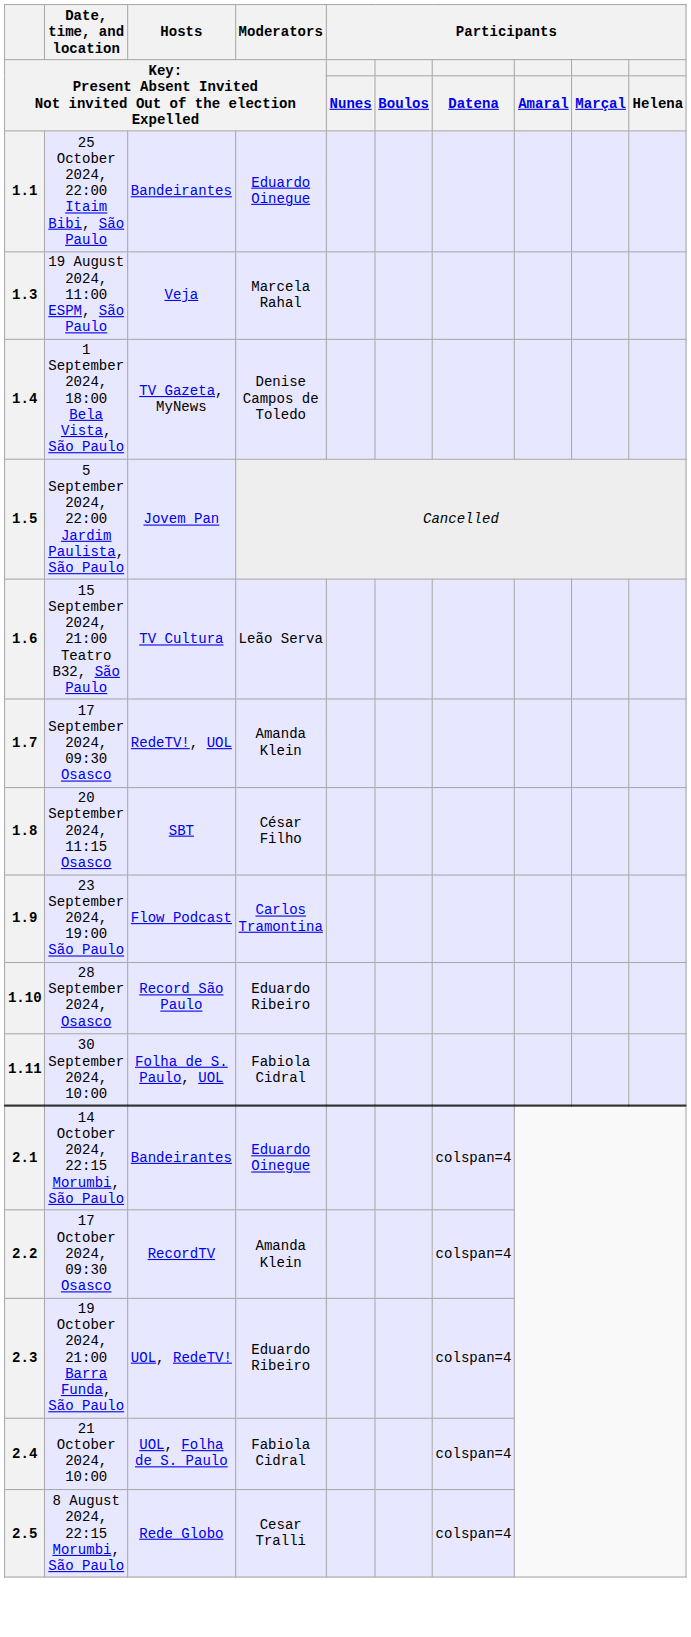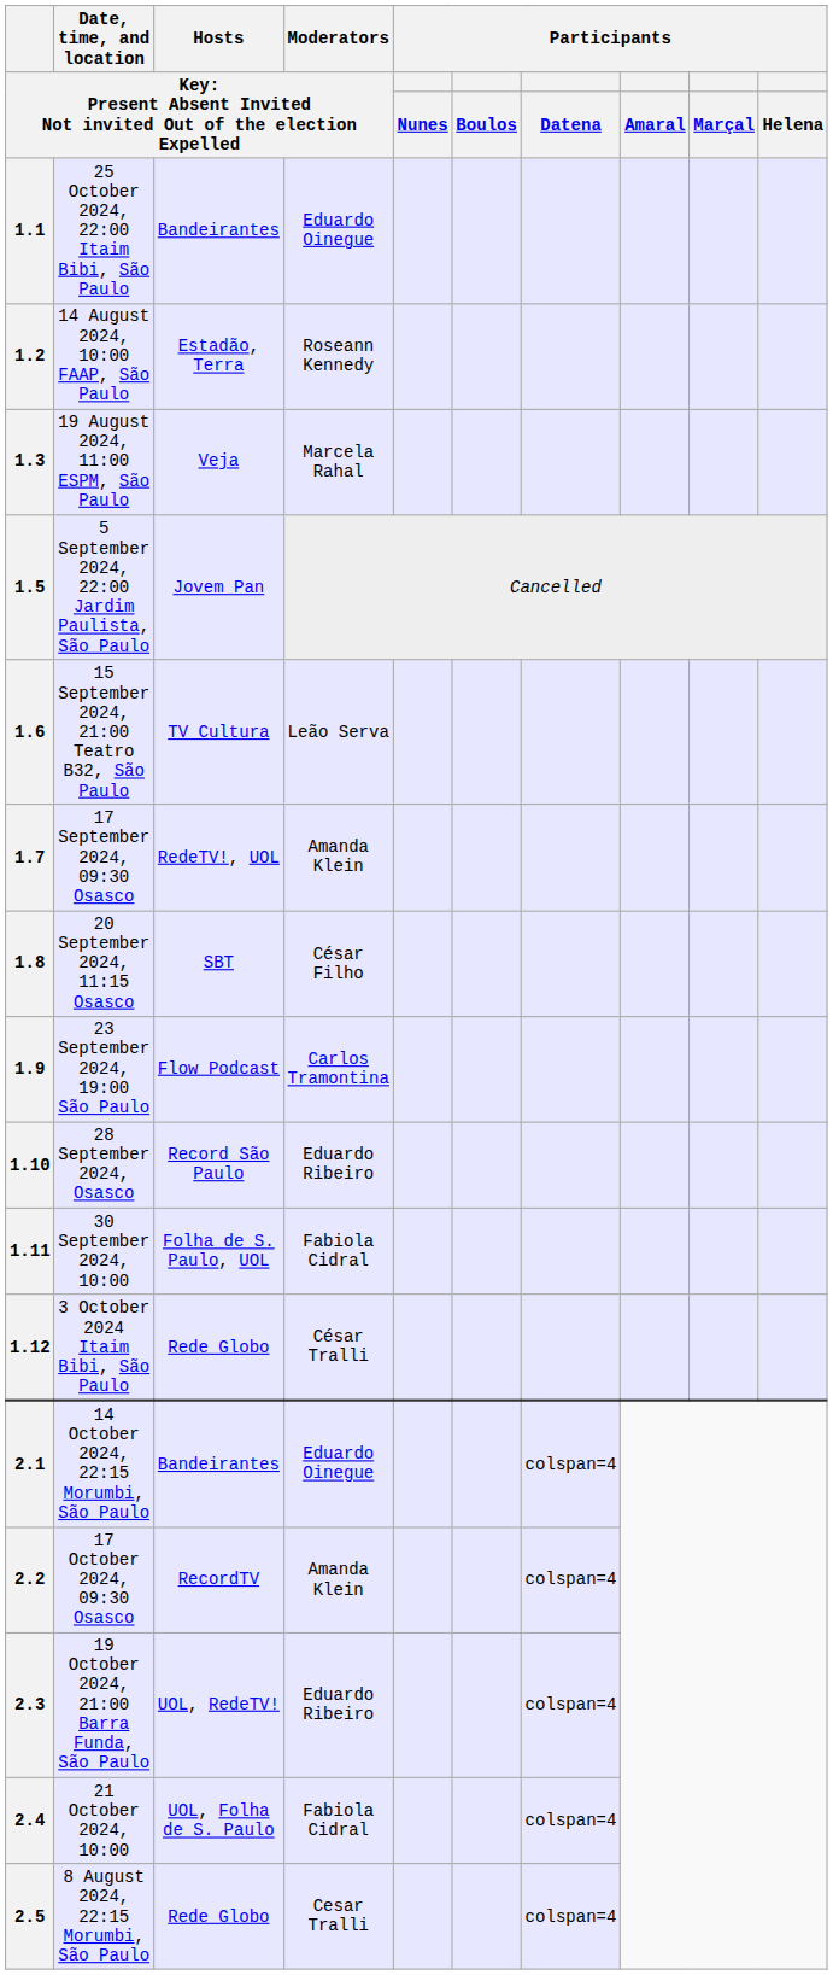+ row: 1.2 | 14 August 2024, 10:00 FAAP, São Paulo | Estadão, Terra | Roseann Kennedy
- row: 1.4 | 1 September 2024, 18:00 Bela Vista, São Paulo | TV Gazeta, MyNews | Denise Campos de Toledo
+ row: 1.12 | 3 October 2024 Itaim Bibi, São Paulo | Rede Globo | César Tralli
